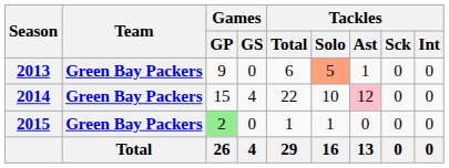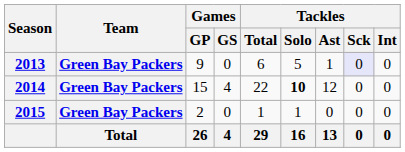2013 | Tackles / Solo: lightsalmon background -> no background
2013 | Tackles / Sck: no background -> lavender background
2014 | Tackles / Solo: normal -> bold
2014 | Tackles / Ast: pink background -> no background
2015 | Games / GP: lightgreen background -> no background
